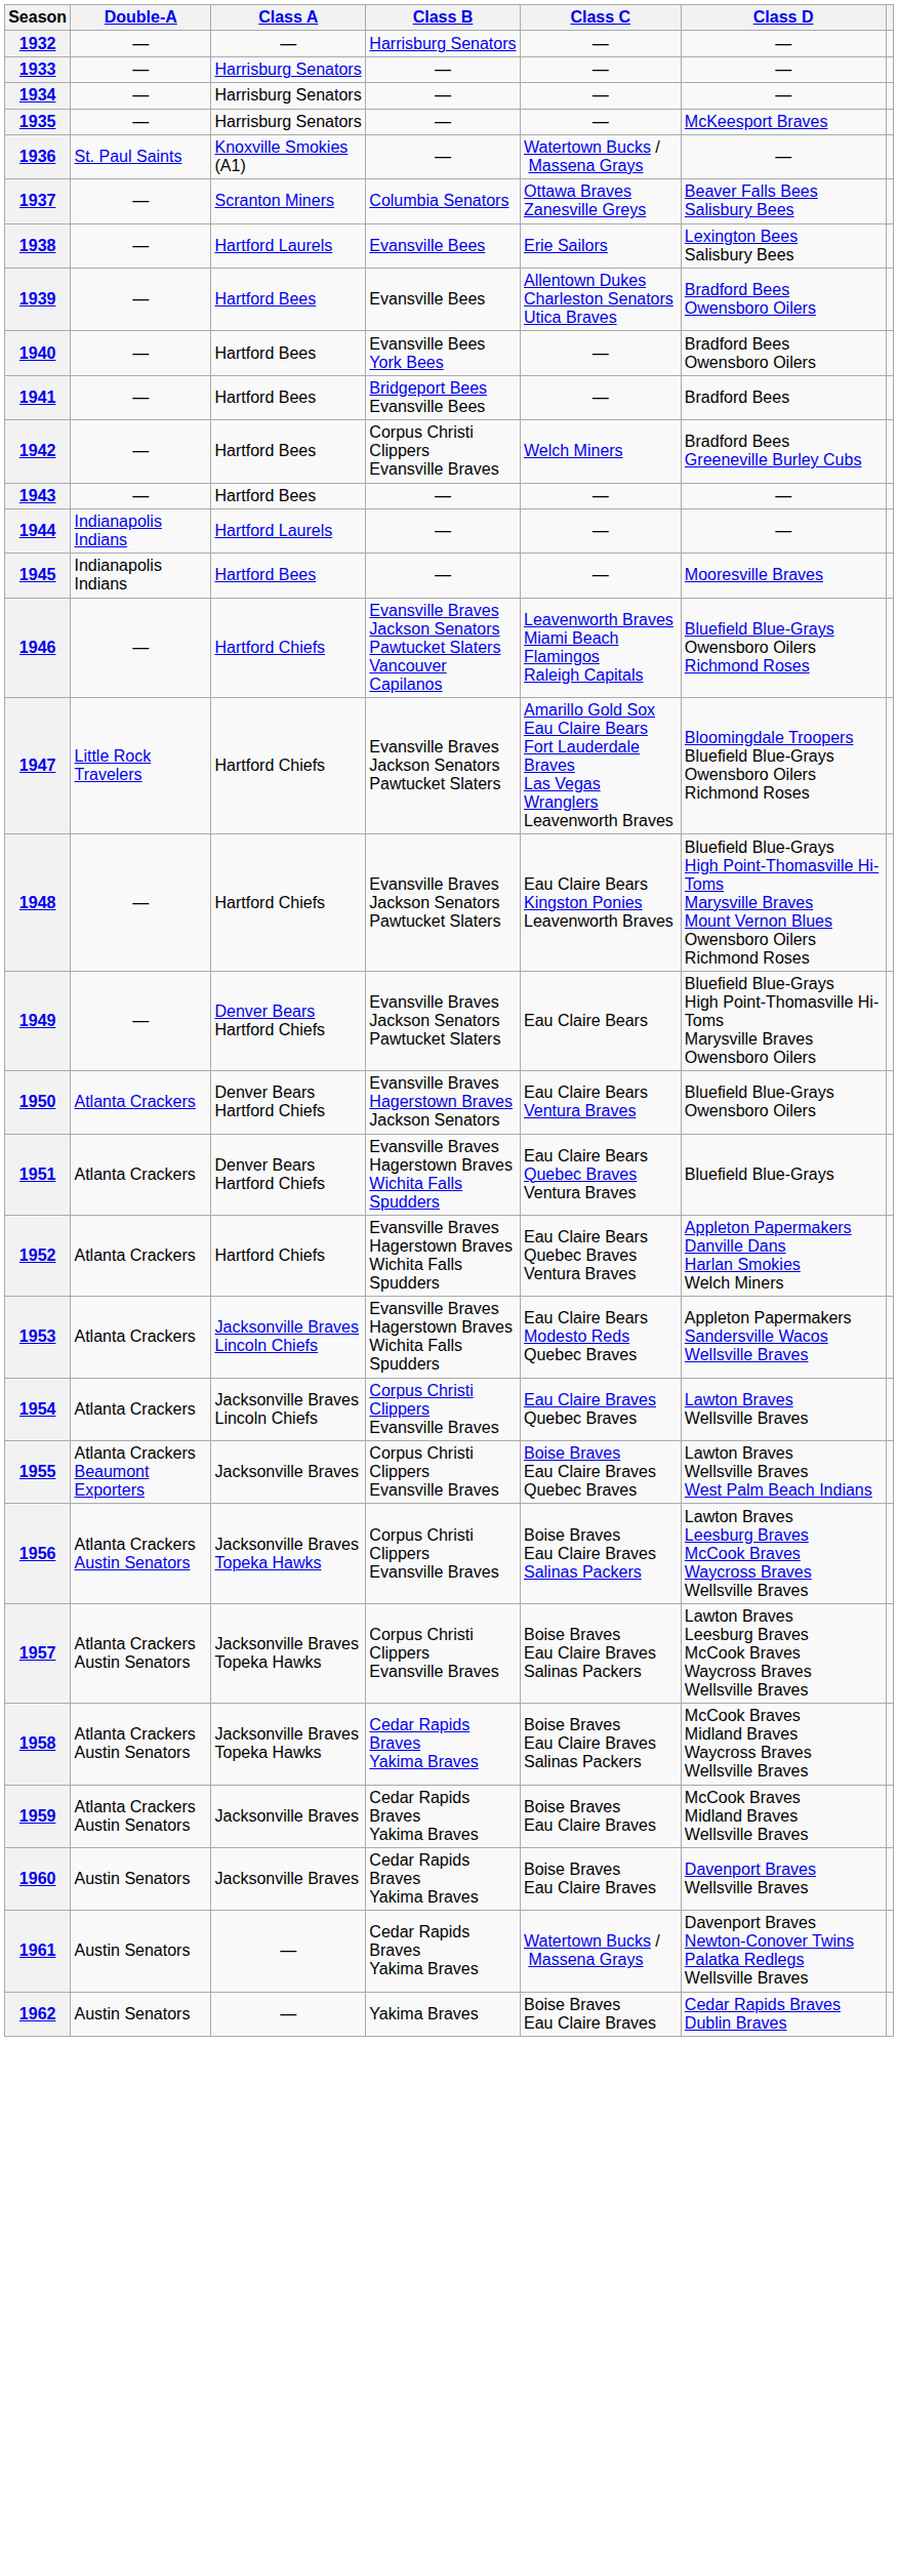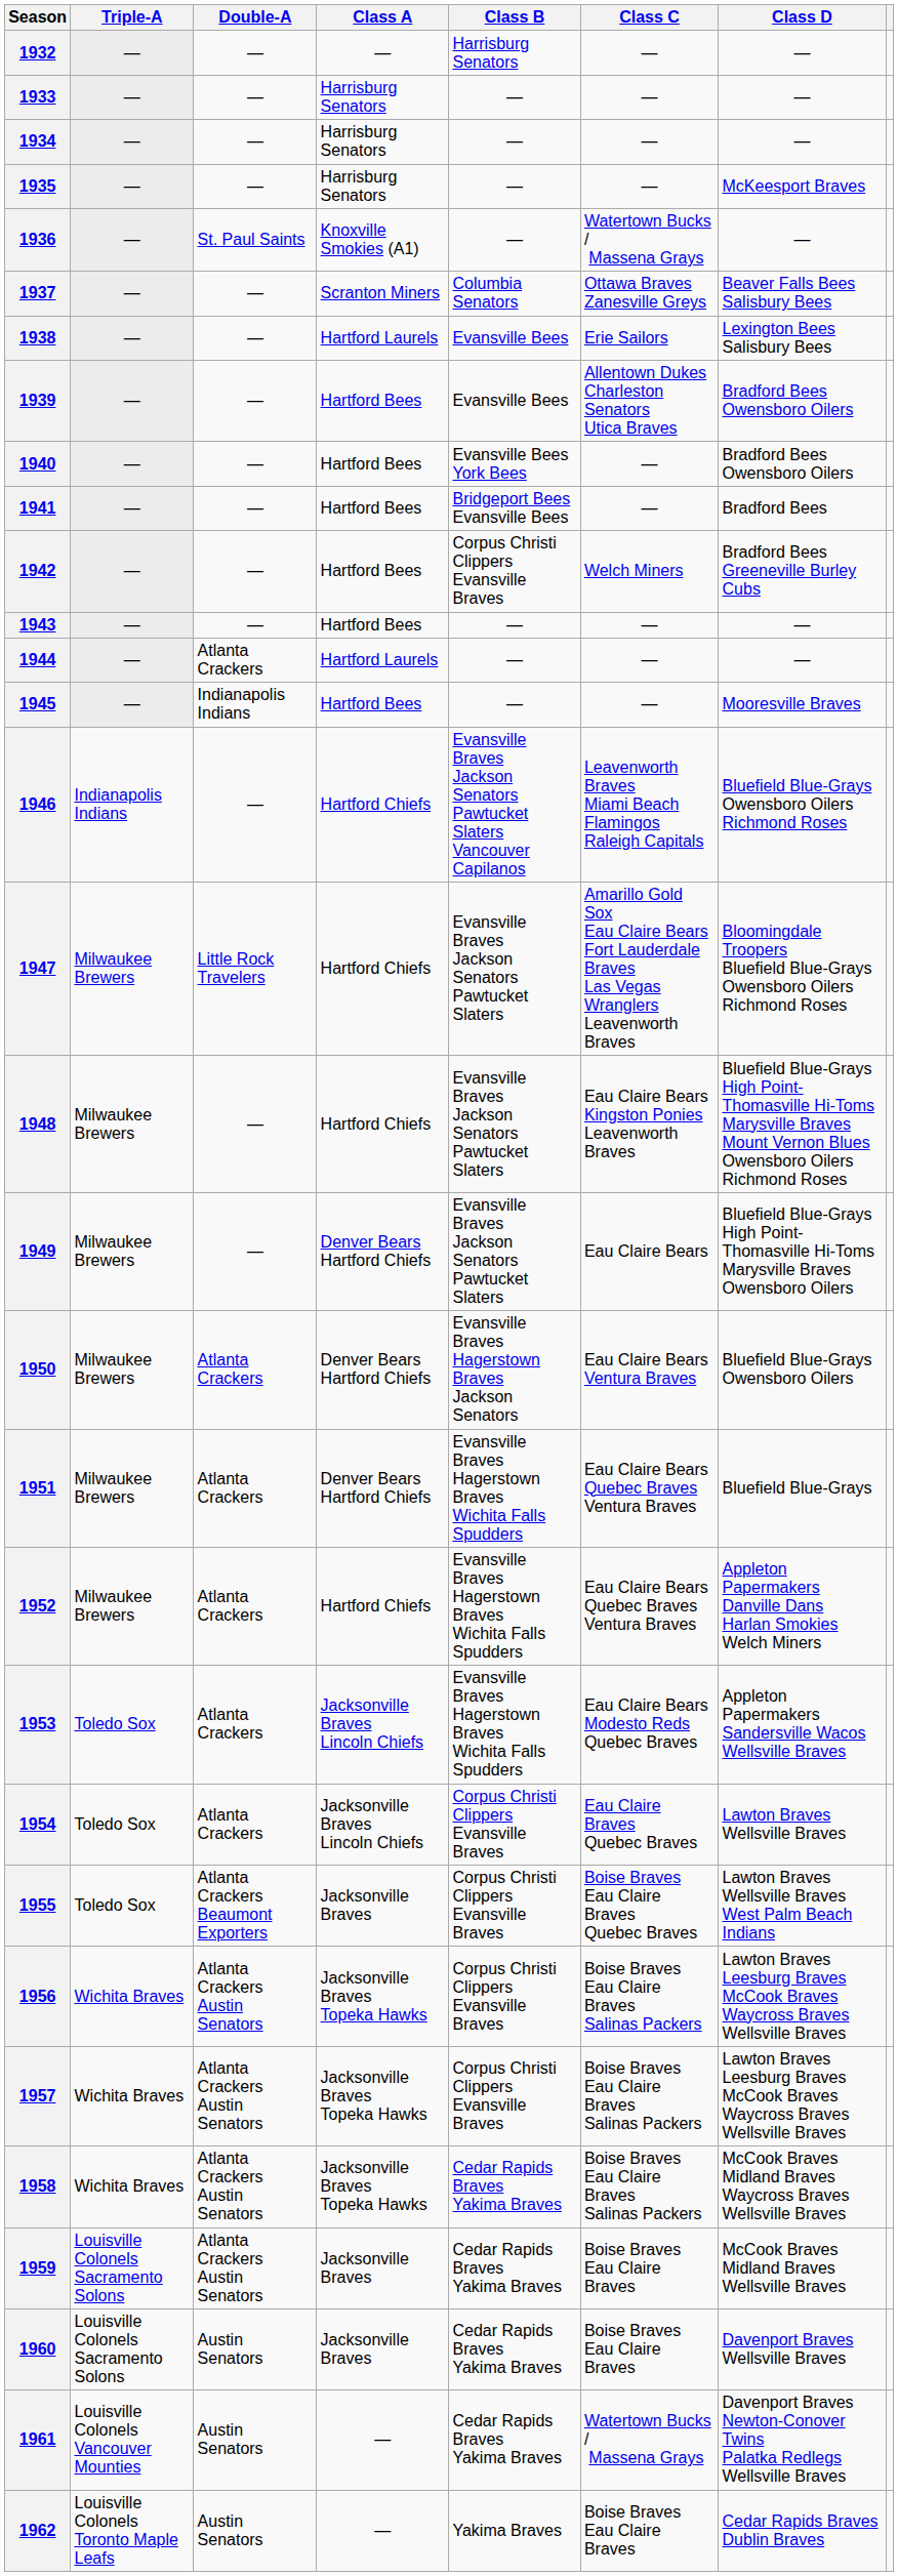+ column: Triple-A | — | — | — | — | — | — | — | — | — | — | — | — | — | — | Indianapolis Indians | Milwaukee Brewers | Milwaukee Brewers | Milwaukee Brewers | Milwaukee Brewers | Milwaukee Brewers | Milwaukee Brewers | Toledo Sox | Toledo Sox | Toledo Sox | Wichita Braves | Wichita Braves | Wichita Braves | Louisville Colonels Sacramento Solons | Louisville Colonels Sacramento Solons | Louisville Colonels Vancouver Mounties | Louisville Colonels Toronto Maple Leafs
1944 | Double-A: Indianapolis Indians -> Atlanta Crackers
